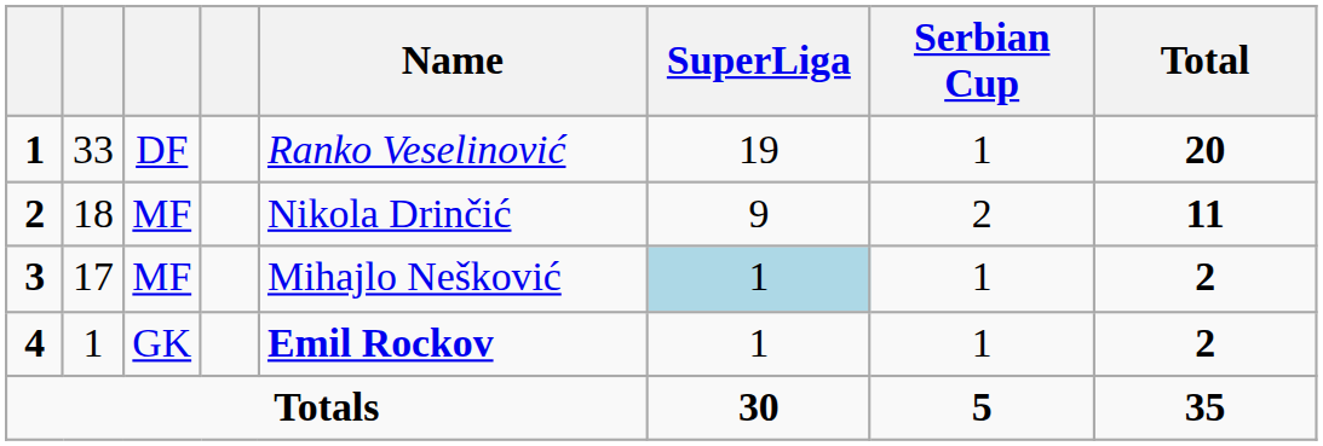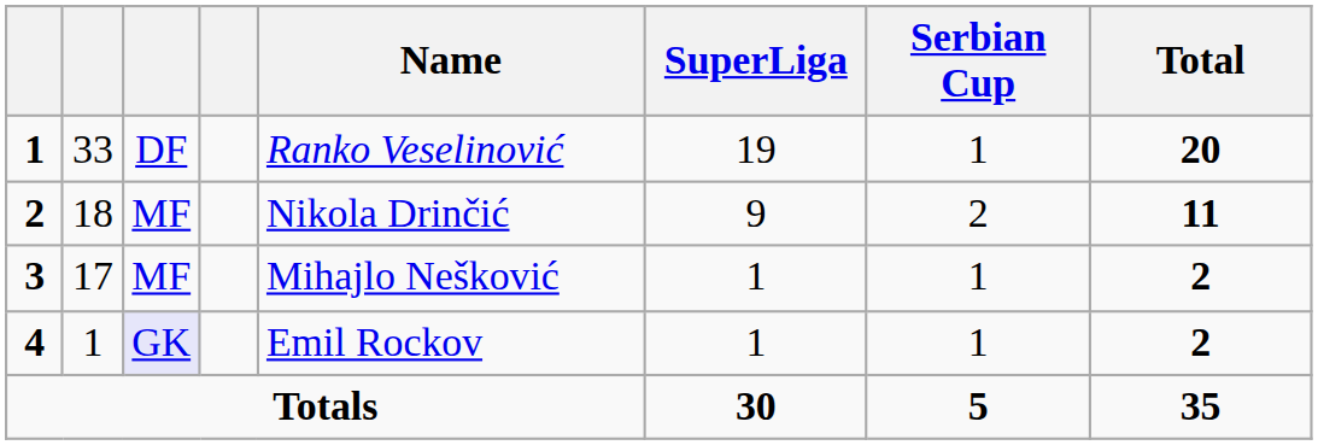3 | SuperLiga: lightblue background -> no background
4 | column 3: no background -> lavender background
4 | Name: bold -> normal
